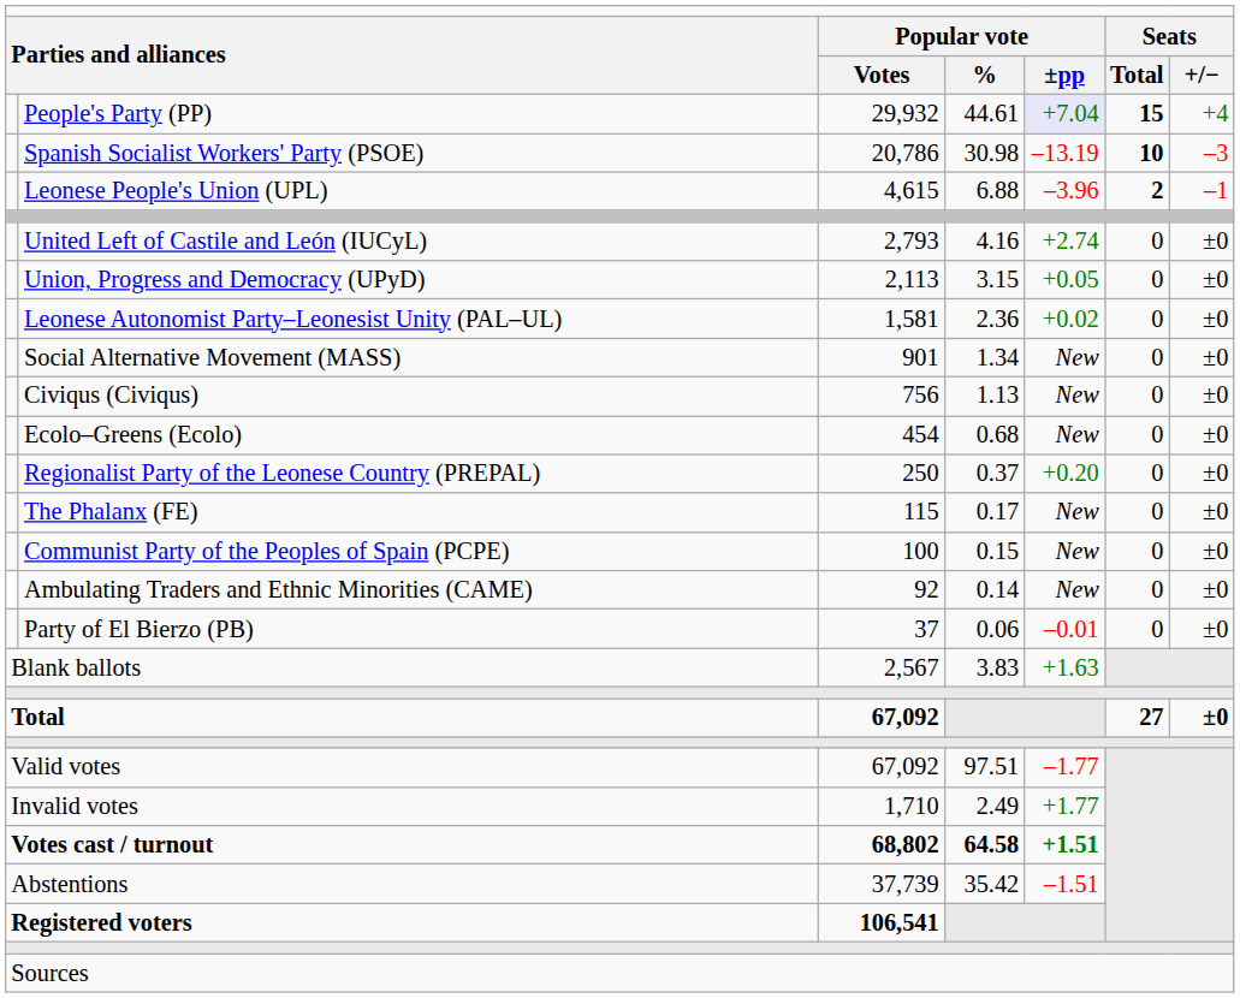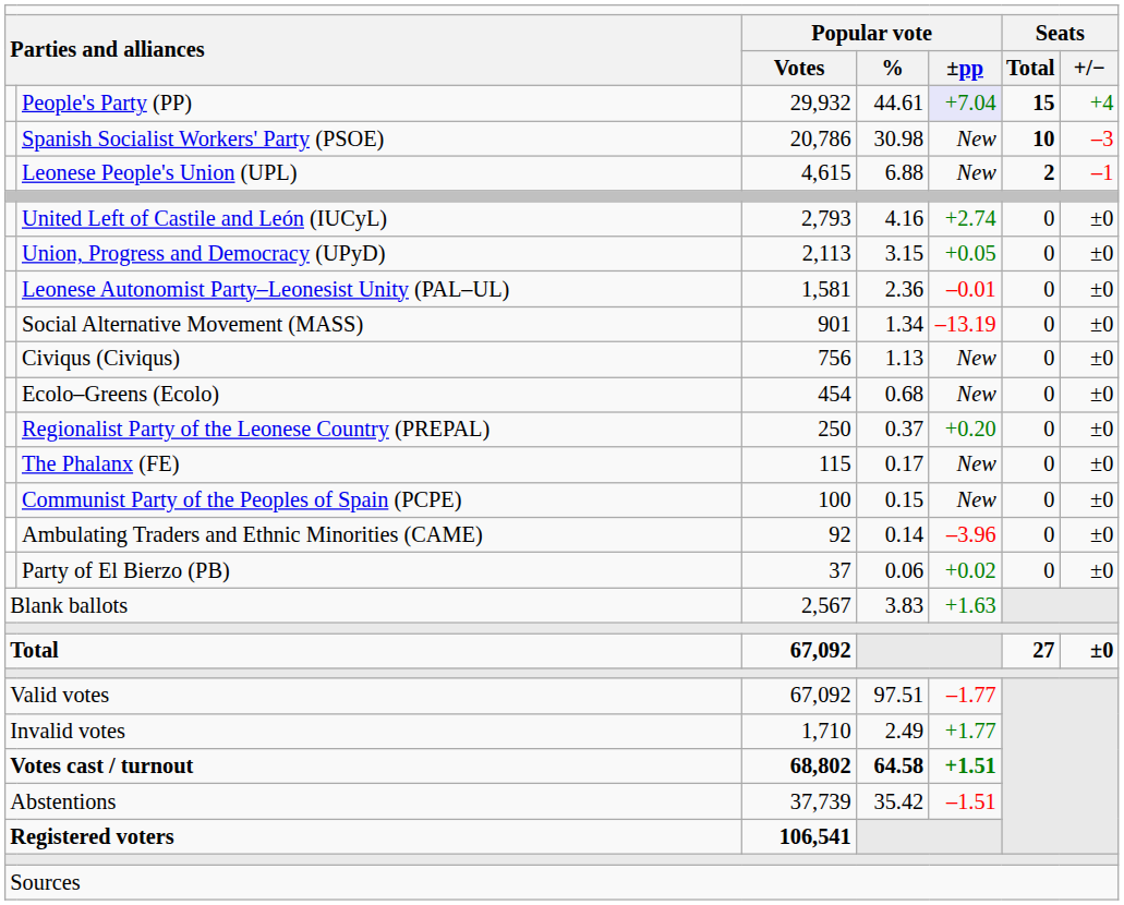Spanish Socialist Workers' Party (PSOE) | column 5: –13.19 -> New
Leonese People's Union (UPL) | column 5: –3.96 -> New
Leonese Autonomist Party–Leonesist Unity (PAL–UL) | column 5: +0.02 -> –0.01
Social Alternative Movement (MASS) | column 5: New -> –13.19
Ambulating Traders and Ethnic Minorities (CAME) | column 5: New -> –3.96
Party of El Bierzo (PB) | column 5: –0.01 -> +0.02
